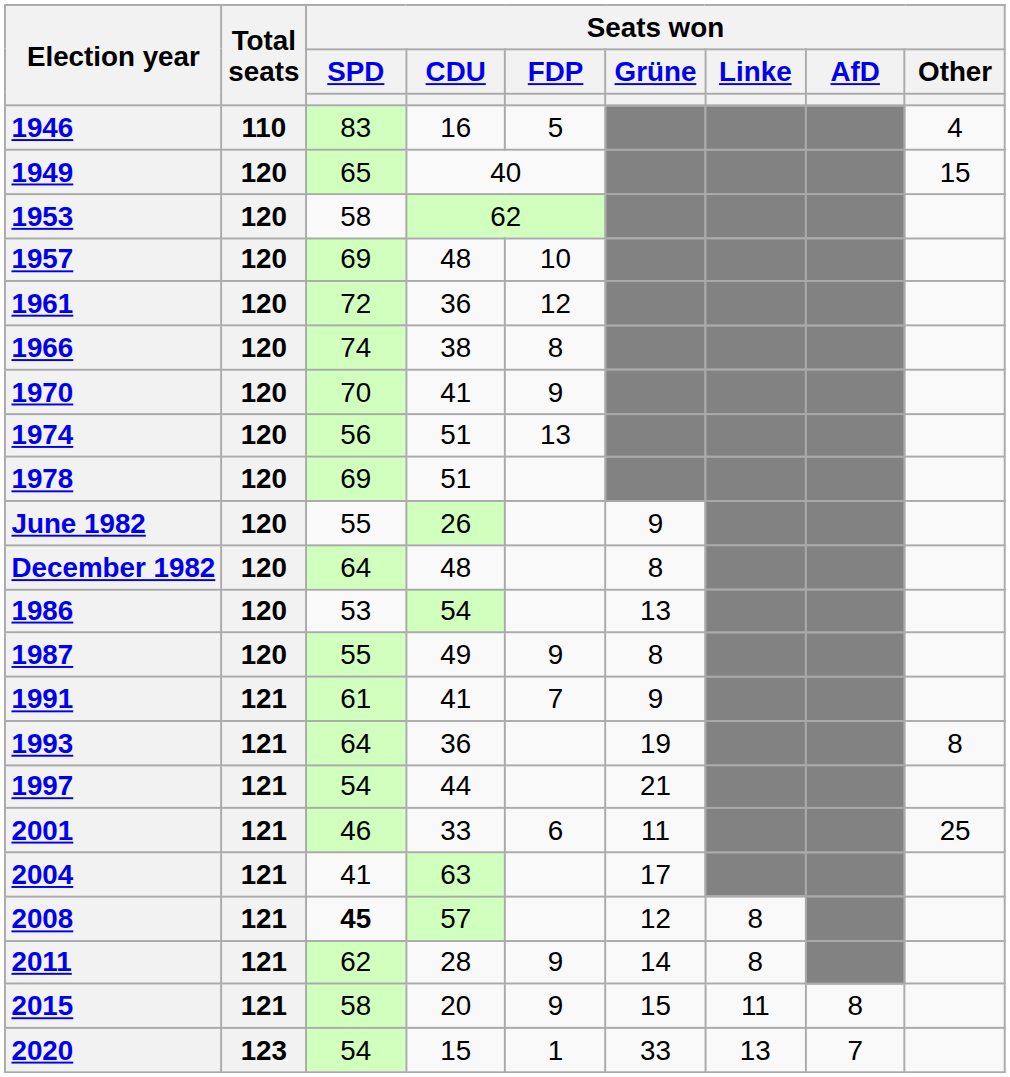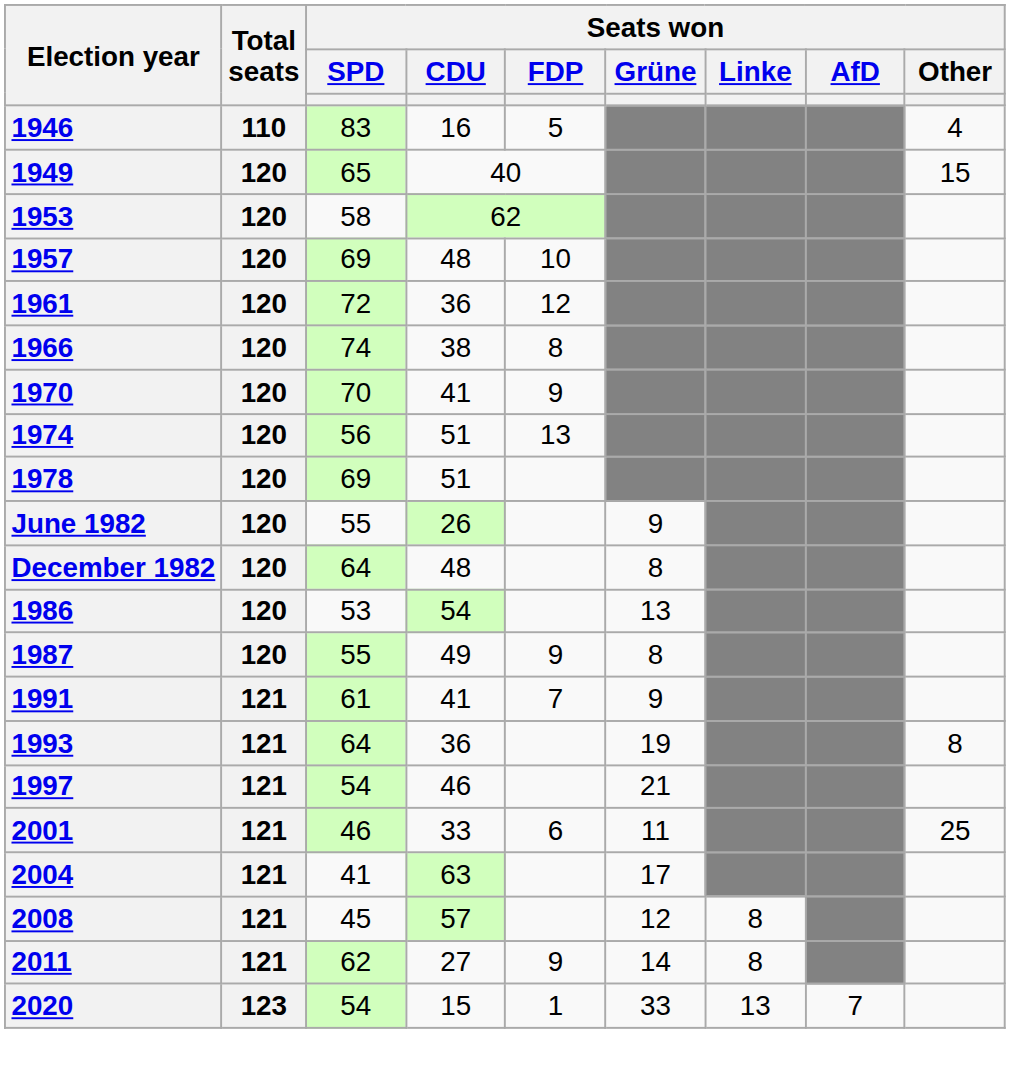1997 | Seats won / CDU: 44 -> 46
2008 | Seats won / SPD: bold -> normal
2011 | Seats won / CDU: 28 -> 27
- row: 2015 | 121 | 58 | 20 | 9 | 15 | 11 | 8
